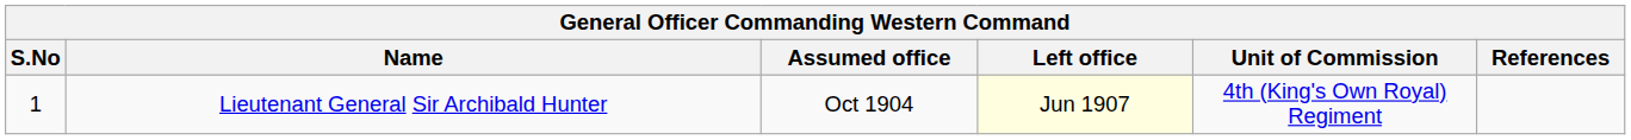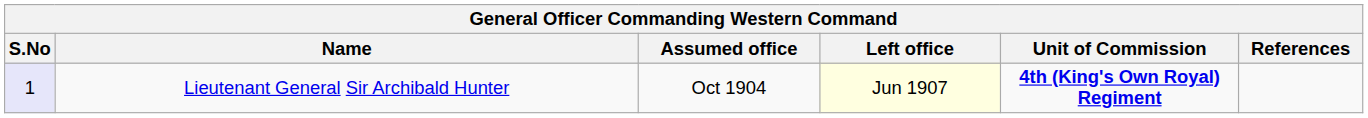Lieutenant General Sir Archibald Hunter | S.No: no background -> lavender background
Lieutenant General Sir Archibald Hunter | Unit of Commission: normal -> bold
